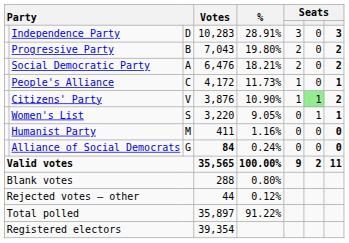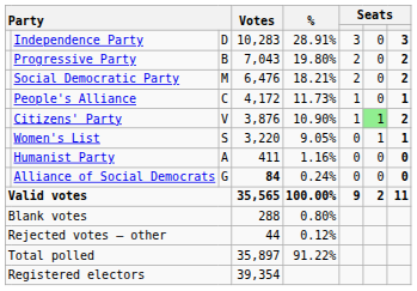Social Democratic Party | column 3: A -> M
Humanist Party | column 3: M -> A
